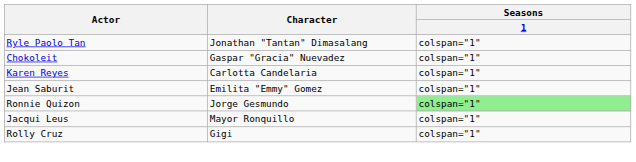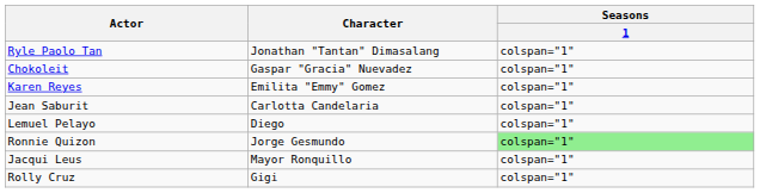Karen Reyes | Character: Carlotta Candelaria -> Emilita "Emmy" Gomez
Jean Saburit | Character: Emilita "Emmy" Gomez -> Carlotta Candelaria
+ row: Lemuel Pelayo | Diego | colspan="1"
